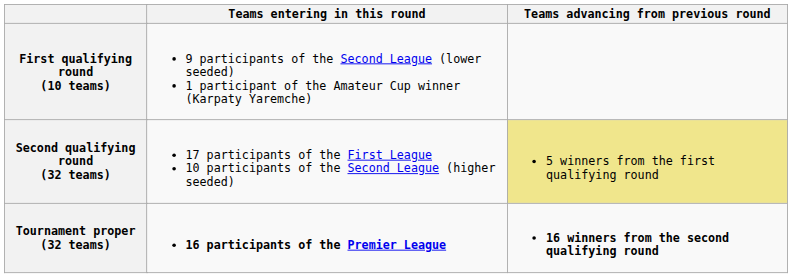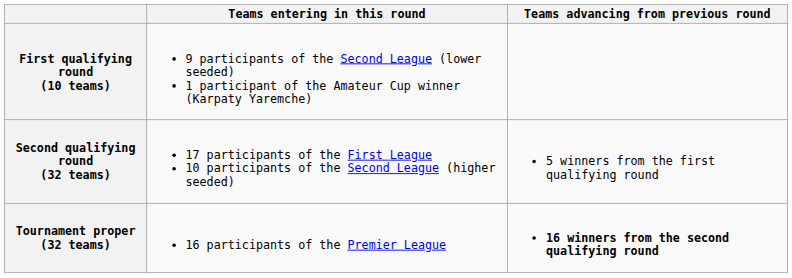Second qualifying round (32 teams) | Teams advancing from previous round: khaki background -> no background
Tournament proper (32 teams) | Teams entering in this round: bold -> normal
